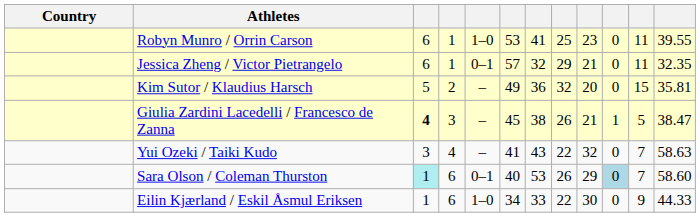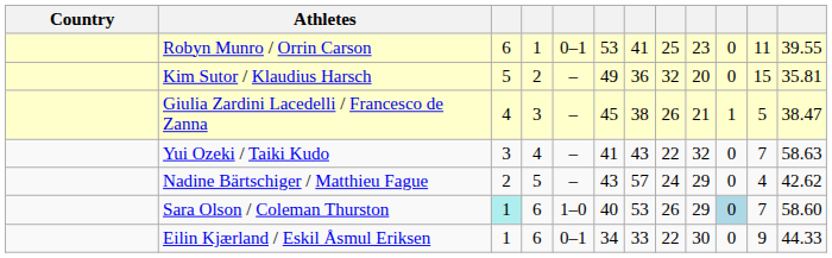Robyn Munro / Orrin Carson | column 5: 1–0 -> 0–1
- row: Jessica Zheng / Victor Pietrangelo | 6 | 1 | 0–1 | 57 | 32 | 29 | 21 | 0 | 11 | 32.35
Giulia Zardini Lacedelli / Francesco de Zanna | column 3: bold -> normal
+ row: Nadine Bärtschiger / Matthieu Fague | 2 | 5 | – | 43 | 57 | 24 | 29 | 0 | 4 | 42.62
Sara Olson / Coleman Thurston | column 5: 0–1 -> 1–0
Eilin Kjærland / Eskil Åsmul Eriksen | column 5: 1–0 -> 0–1
